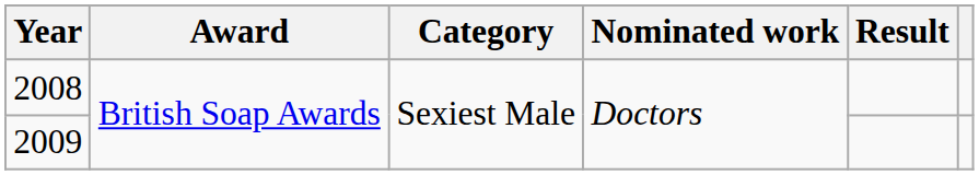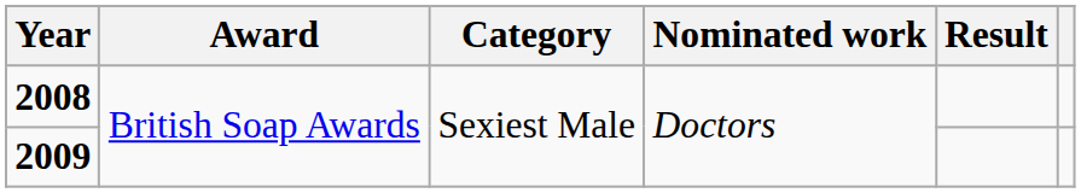2008 | Year: normal -> bold
2009 | Year: normal -> bold
